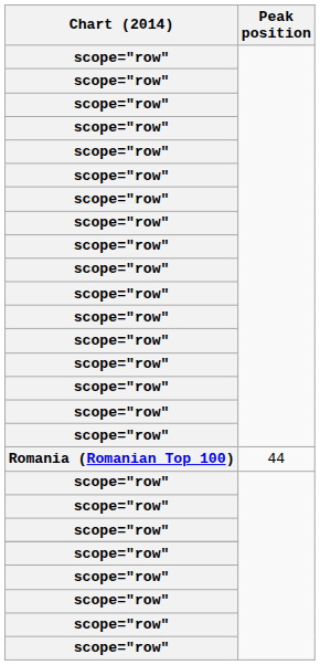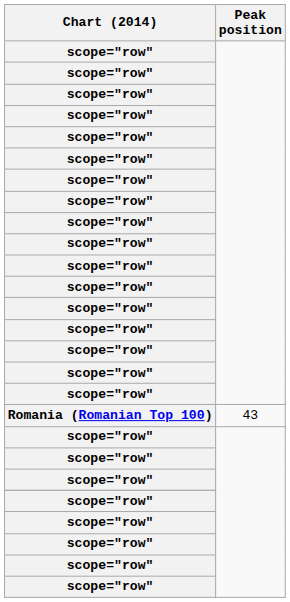Romania (Romanian Top 100) | Peak position: 44 -> 43
